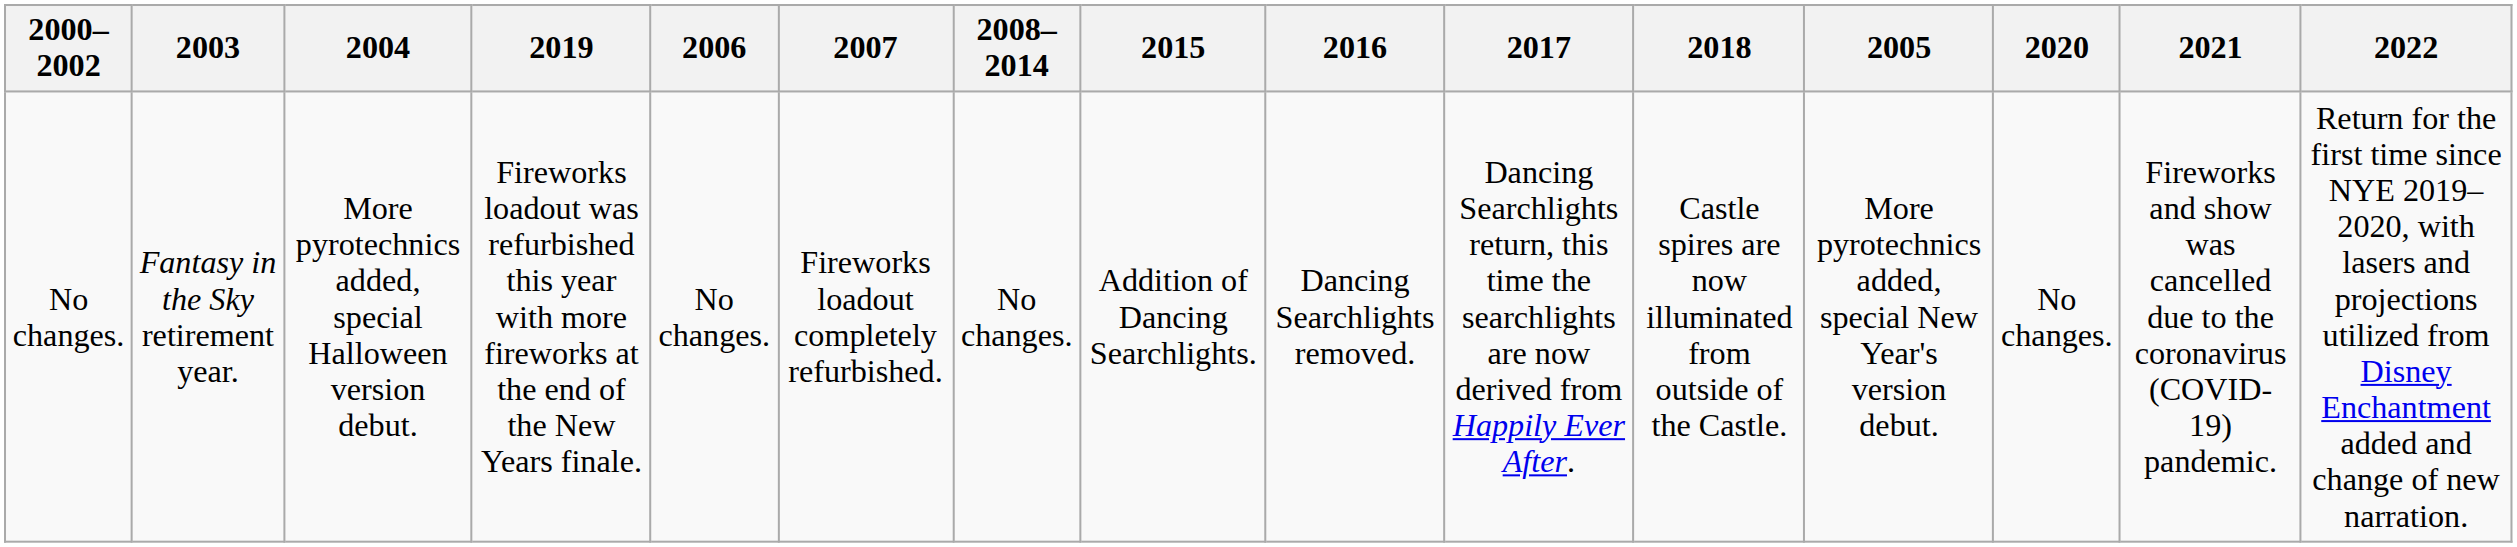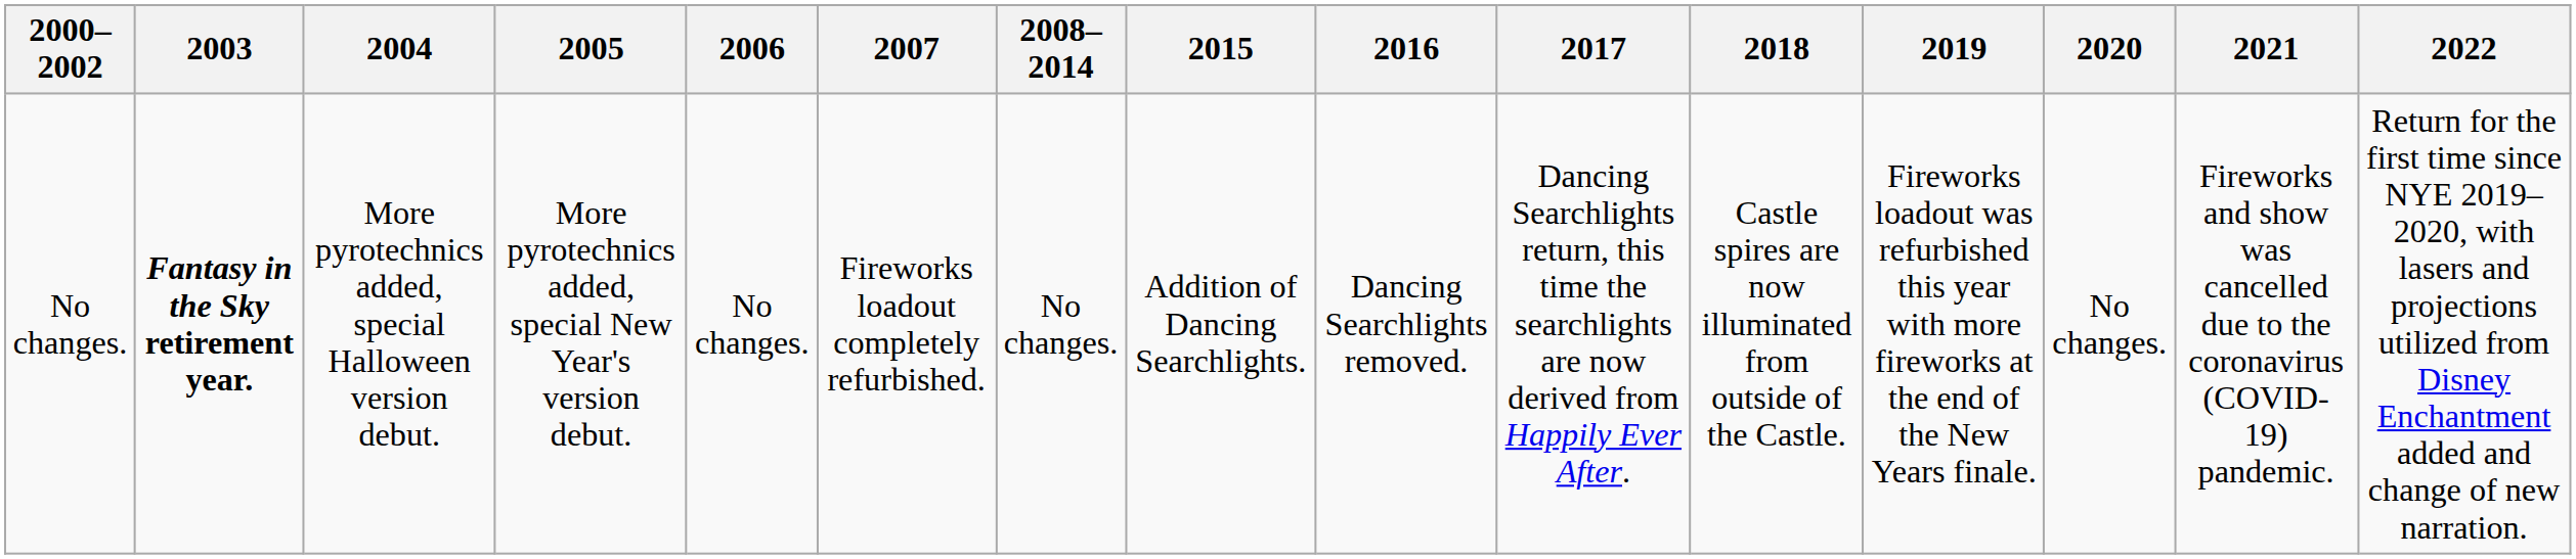columns swapped: 2005 <-> 2019
row 2 | 2003: normal -> bold
